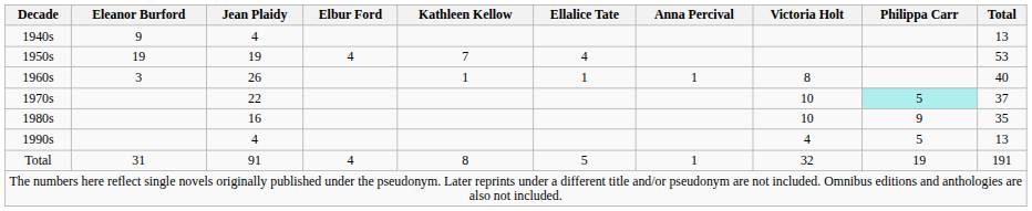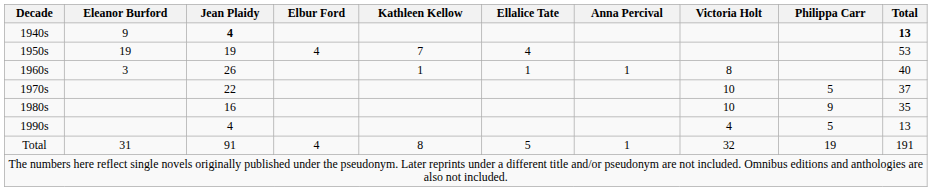1940s | Jean Plaidy: normal -> bold
1940s | Total: normal -> bold
1970s | Philippa Carr: paleturquoise background -> no background
